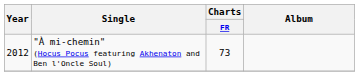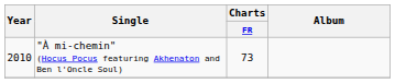row 3 | Year: 2012 -> 2010
